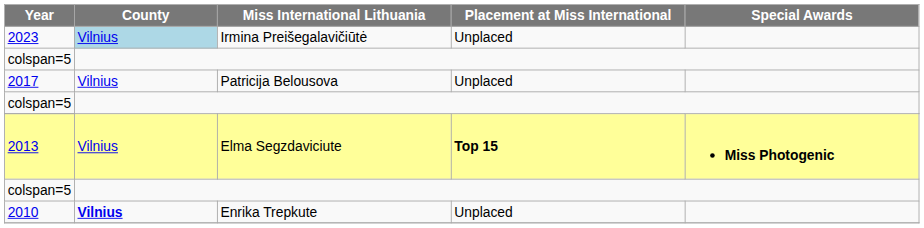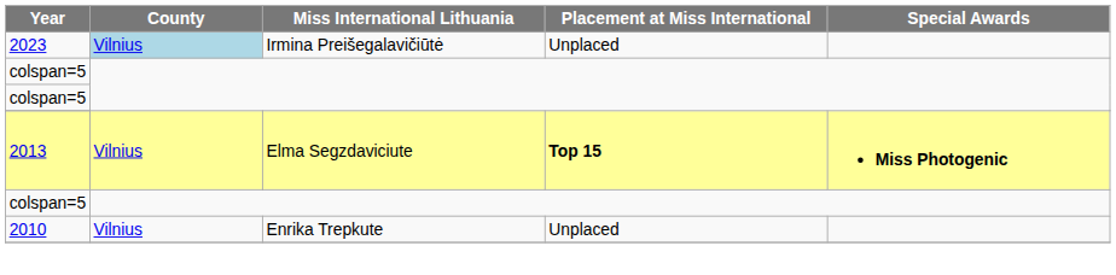- row: 2017 | Vilnius | Patricija Belousova | Unplaced
2010 | County: bold -> normal
